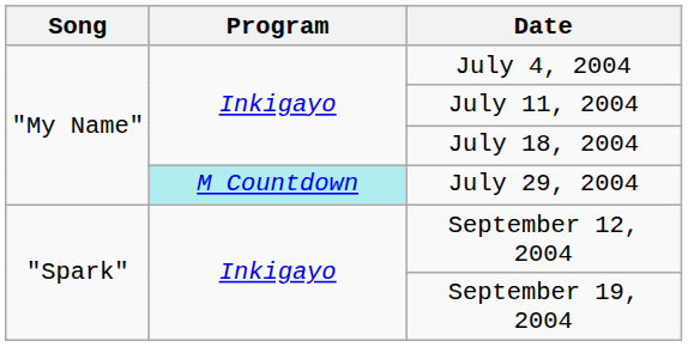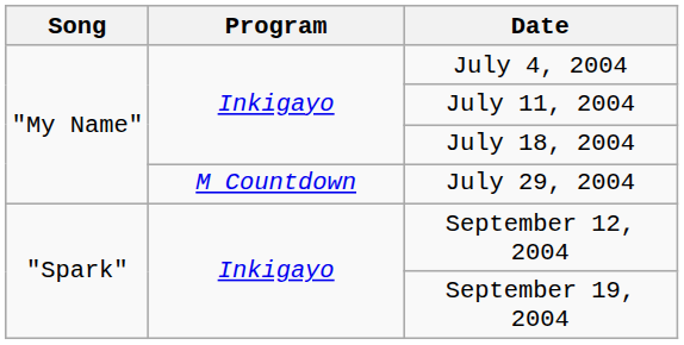July 29, 2004 | Program: paleturquoise background -> no background
